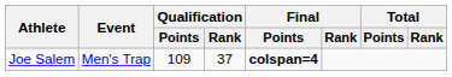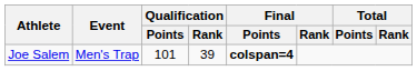Joe Salem | Qualification / Points: 109 -> 101
Joe Salem | Qualification / Rank: 37 -> 39
